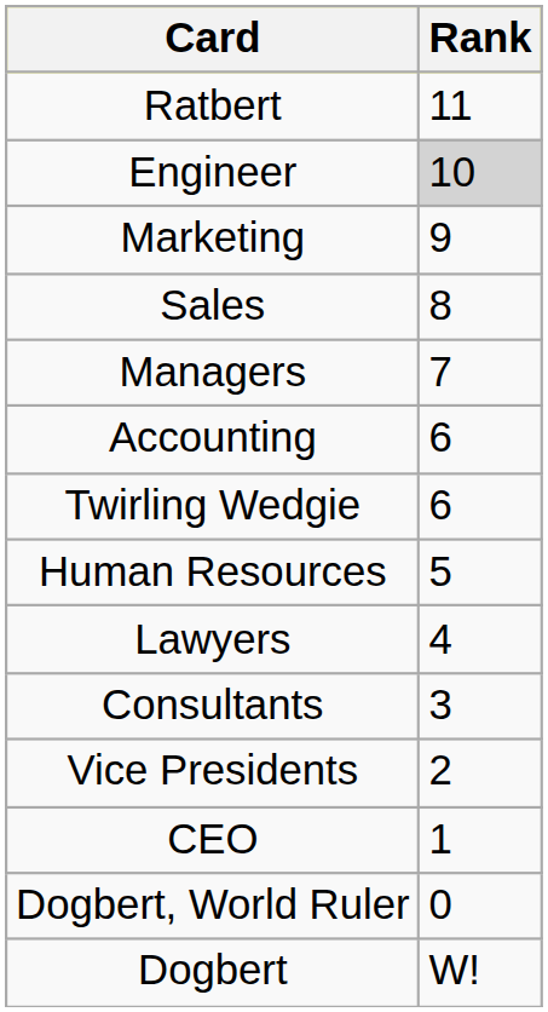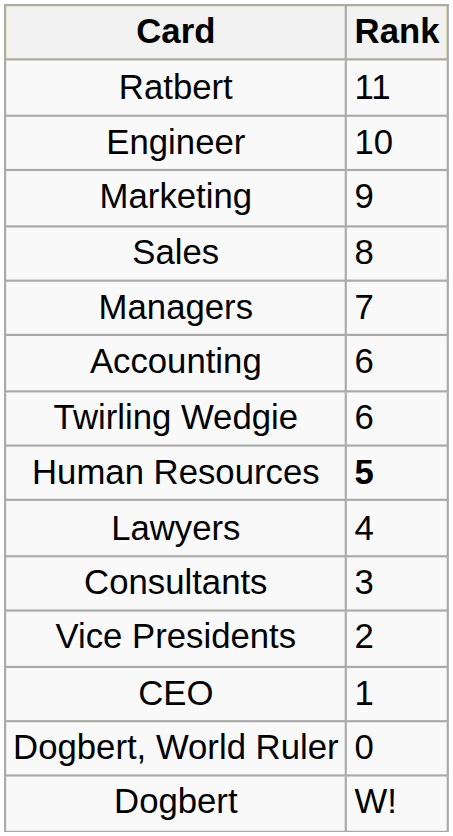Engineer | Rank: lightgrey background -> no background
Human Resources | Rank: normal -> bold
